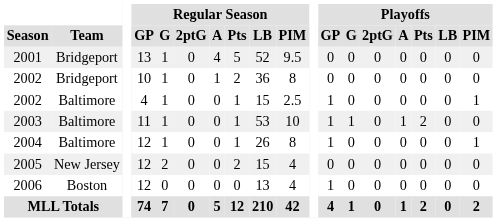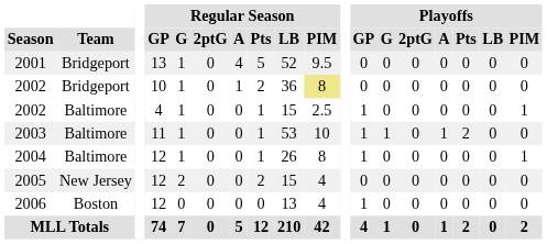2002 / 10 | Regular Season / PIM: no background -> khaki background
